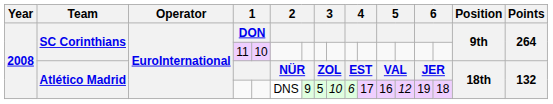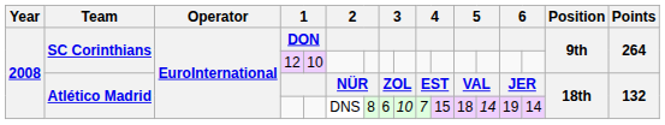row 3 | column 4: 11 -> 12
row 5 | column 7: 9 -> 8
row 5 | column 8: 5 -> 6
row 5 | column 10: 6 -> 7
row 5 | column 11: 17 -> 15
row 5 | column 12: 16 -> 18
row 5 | column 13: 12 -> 14
row 5 | column 15: 18 -> 14
